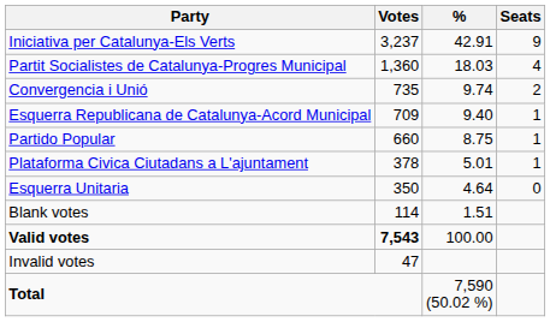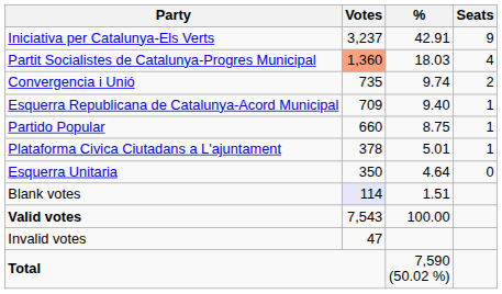Partit Socialistes de Catalunya-Progres Municipal | Votes: no background -> lightsalmon background
Blank votes | Votes: no background -> lavender background
Valid votes | Votes: bold -> normal
